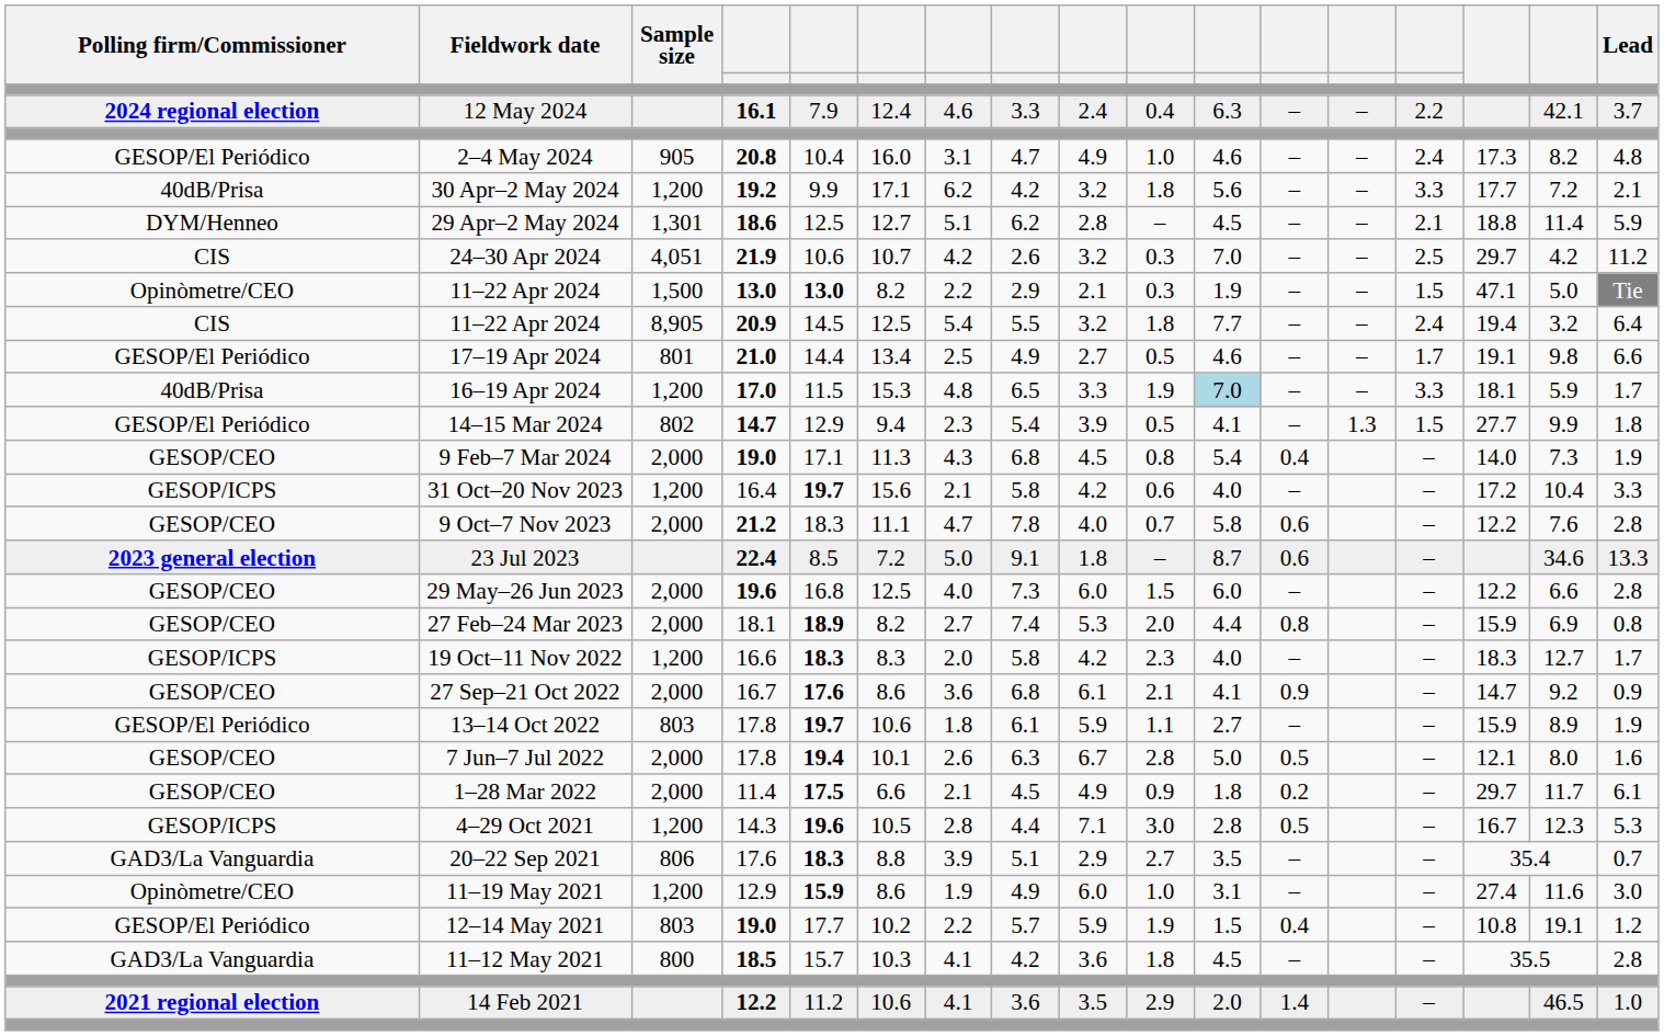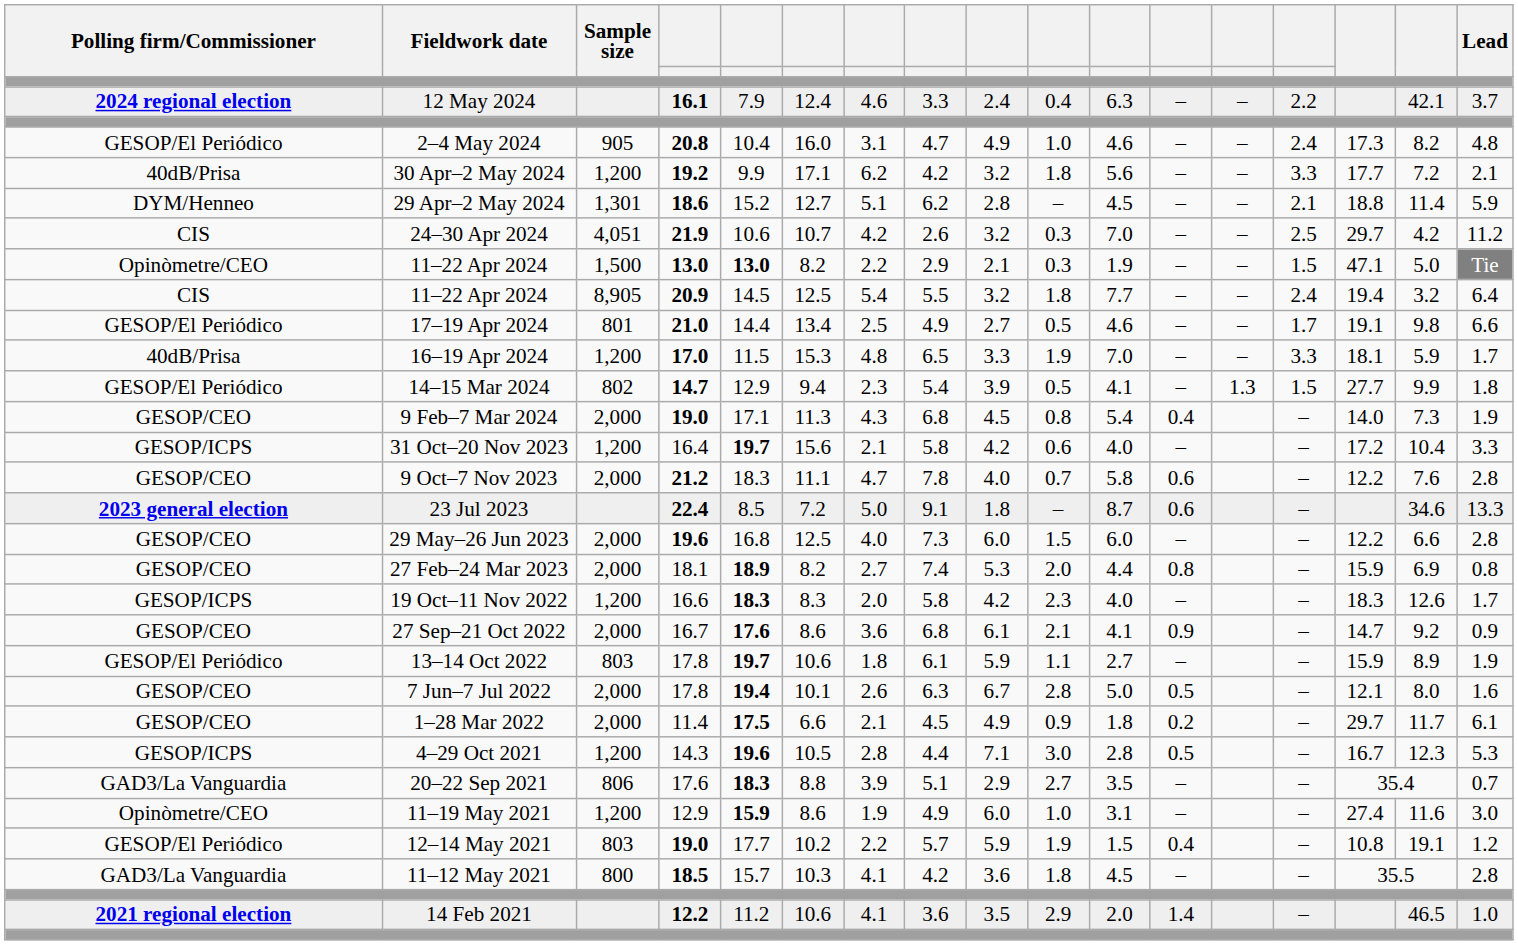29 Apr–2 May 2024 | column 5: 12.5 -> 15.2
16–19 Apr 2024 | column 11: lightblue background -> no background
19 Oct–11 Nov 2022 | column 16: 12.7 -> 12.6
